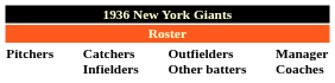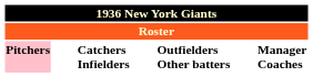Pitchers | column 1: no background -> pink background
